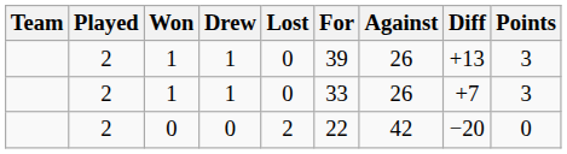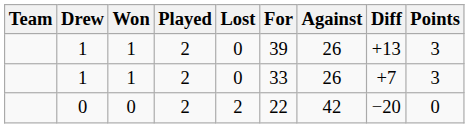columns swapped: Played <-> Drew
